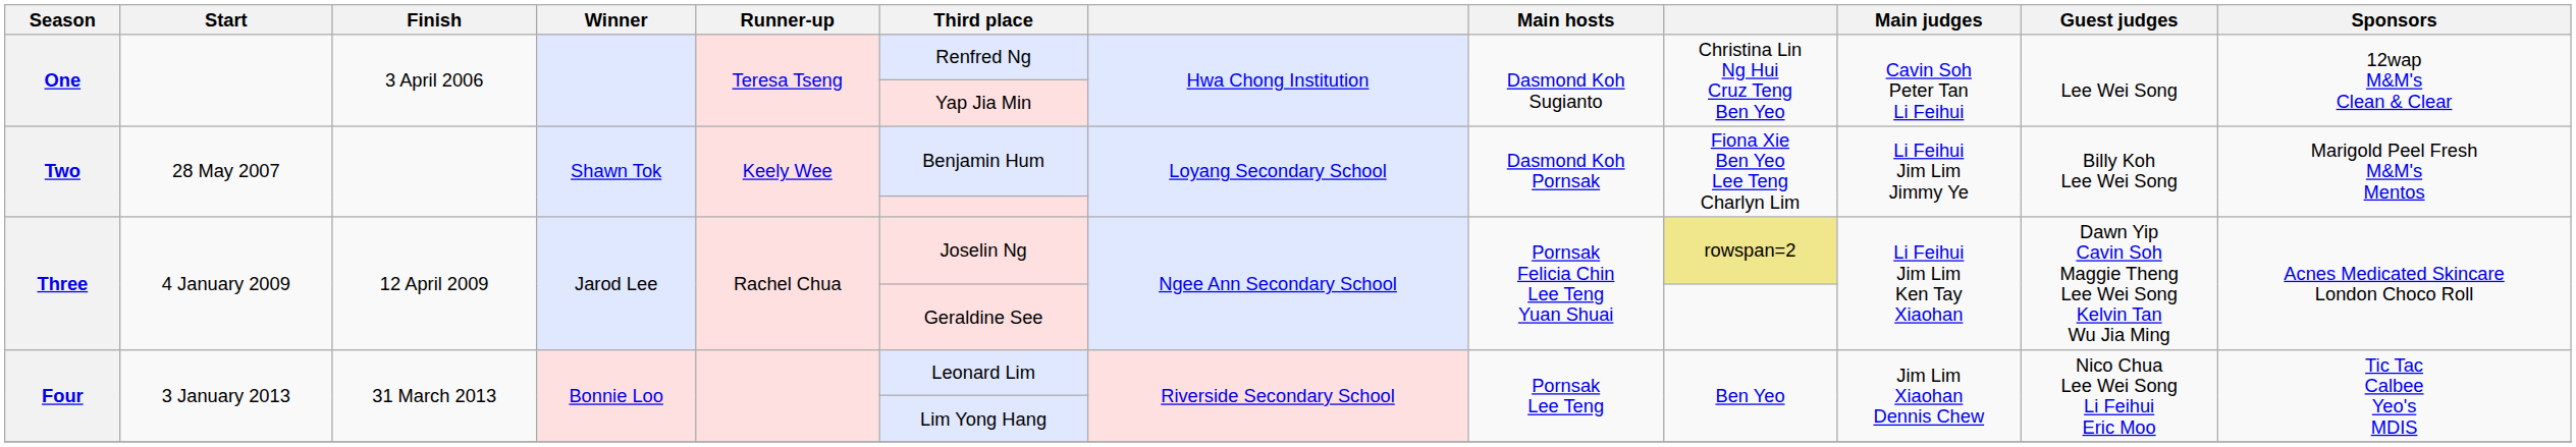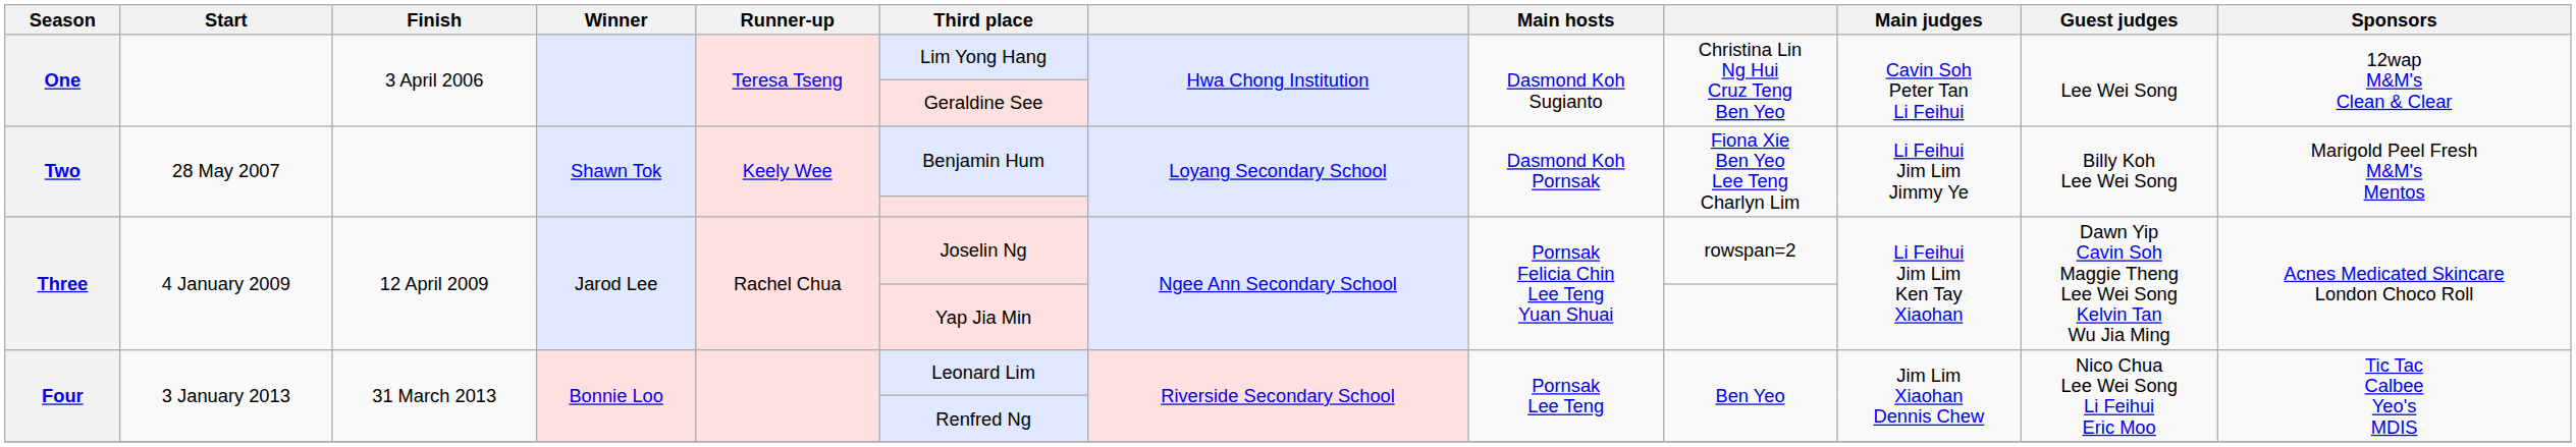row 2 | Third place: Renfred Ng -> Lim Yong Hang
row 3 | Third place: Yap Jia Min -> Geraldine See
row 6 | column 9: khaki background -> no background
row 7 | Third place: Geraldine See -> Yap Jia Min
row 9 | Third place: Lim Yong Hang -> Renfred Ng
